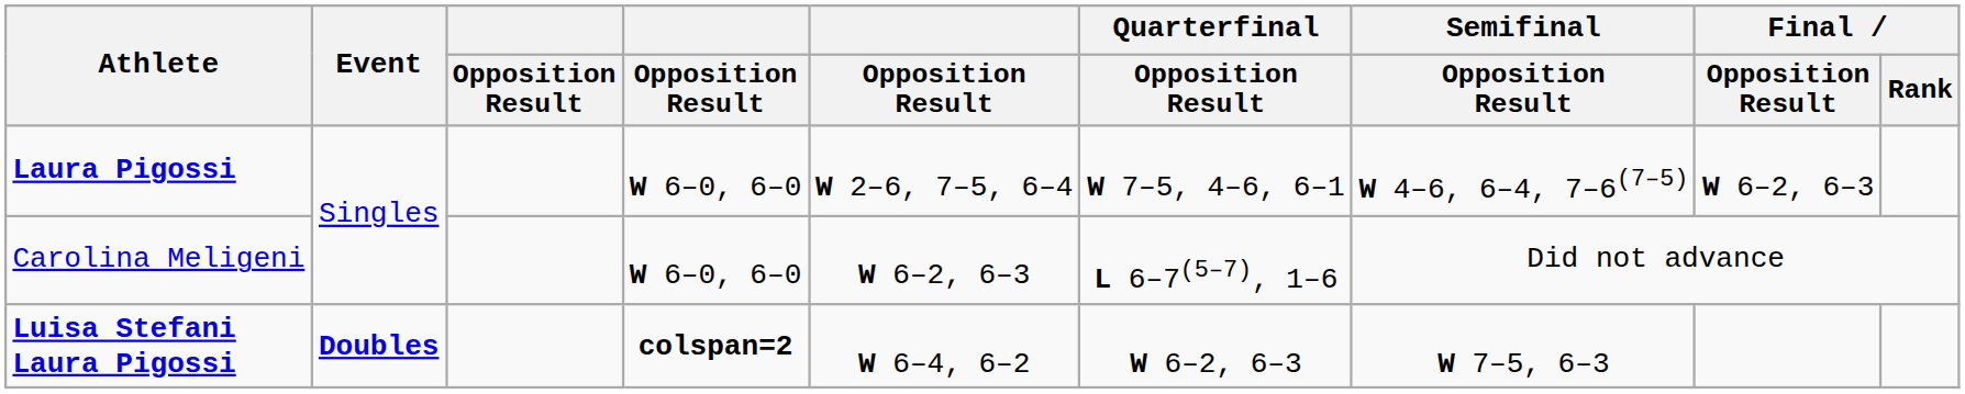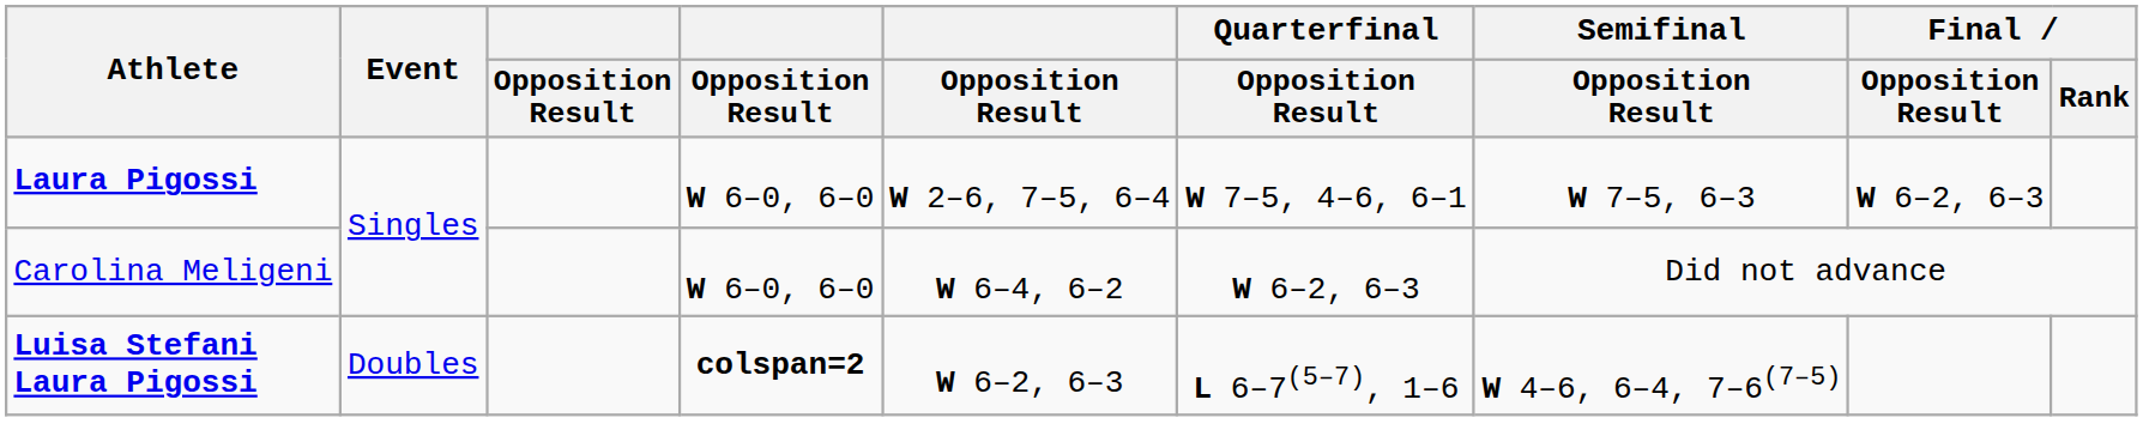Laura Pigossi | Semifinal / Opposition Result: W 4–6, 6–4, 7–6(7–5) -> W 7–5, 6–3
Carolina Meligeni | column 5: W 6–2, 6–3 -> W 6–4, 6–2
Carolina Meligeni | Quarterfinal / Opposition Result: L 6–7(5–7), 1–6 -> W 6–2, 6–3
Luisa Stefani Laura Pigossi | Event: bold -> normal
Luisa Stefani Laura Pigossi | column 5: W 6–4, 6–2 -> W 6–2, 6–3
Luisa Stefani Laura Pigossi | Quarterfinal / Opposition Result: W 6–2, 6–3 -> L 6–7(5–7), 1–6
Luisa Stefani Laura Pigossi | Semifinal / Opposition Result: W 7–5, 6–3 -> W 4–6, 6–4, 7–6(7–5)
